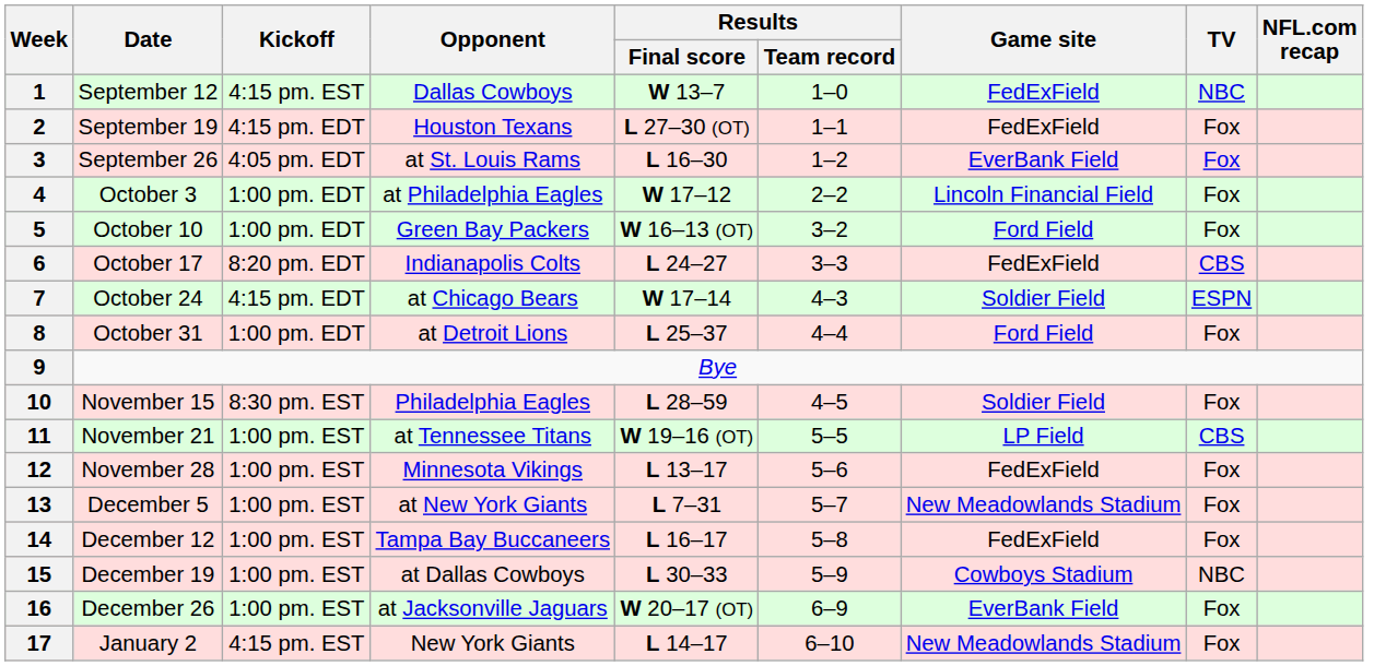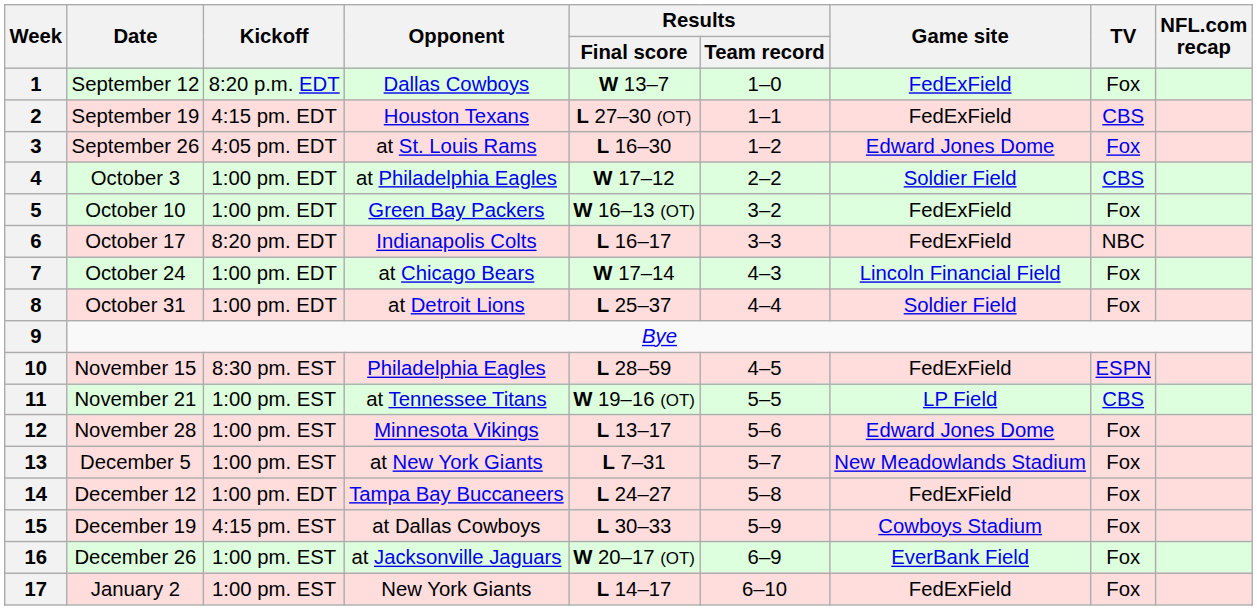1 | Kickoff: 4:15 pm. EST -> 8:20 p.m. EDT
1 | TV: NBC -> Fox
2 | TV: Fox -> CBS
3 | Game site: EverBank Field -> Edward Jones Dome
4 | Game site: Lincoln Financial Field -> Soldier Field
4 | TV: Fox -> CBS
5 | Game site: Ford Field -> FedExField
6 | Results / Final score: L 24–27 -> L 16–17
6 | TV: CBS -> NBC
7 | Kickoff: 4:15 pm. EDT -> 1:00 pm. EDT
7 | Game site: Soldier Field -> Lincoln Financial Field
7 | TV: ESPN -> Fox
8 | Game site: Ford Field -> Soldier Field
10 | Game site: Soldier Field -> FedExField
10 | TV: Fox -> ESPN
12 | Game site: FedExField -> Edward Jones Dome
14 | Kickoff: 1:00 pm. EST -> 1:00 pm. EDT
14 | Results / Final score: L 16–17 -> L 24–27
15 | Kickoff: 1:00 pm. EST -> 4:15 pm. EST
15 | TV: NBC -> Fox
17 | Kickoff: 4:15 pm. EST -> 1:00 pm. EST
17 | Game site: New Meadowlands Stadium -> FedExField
